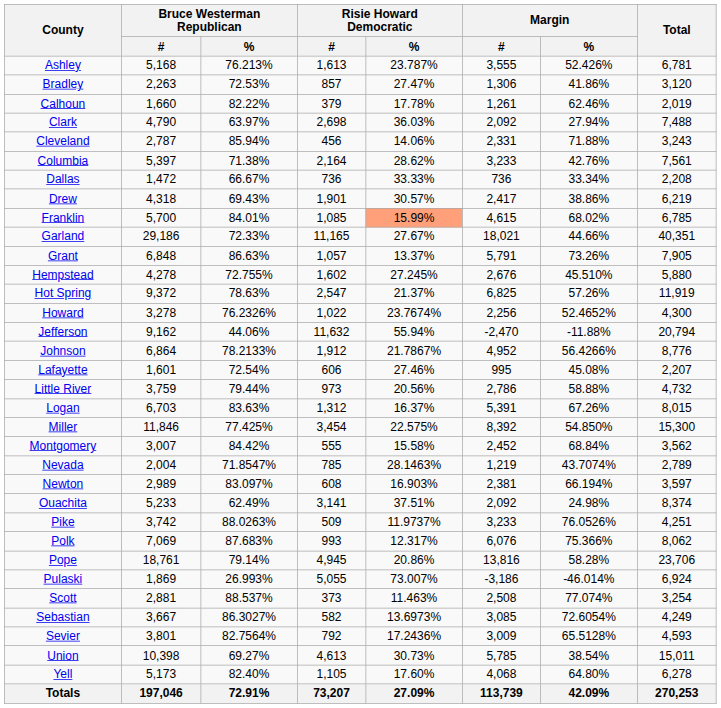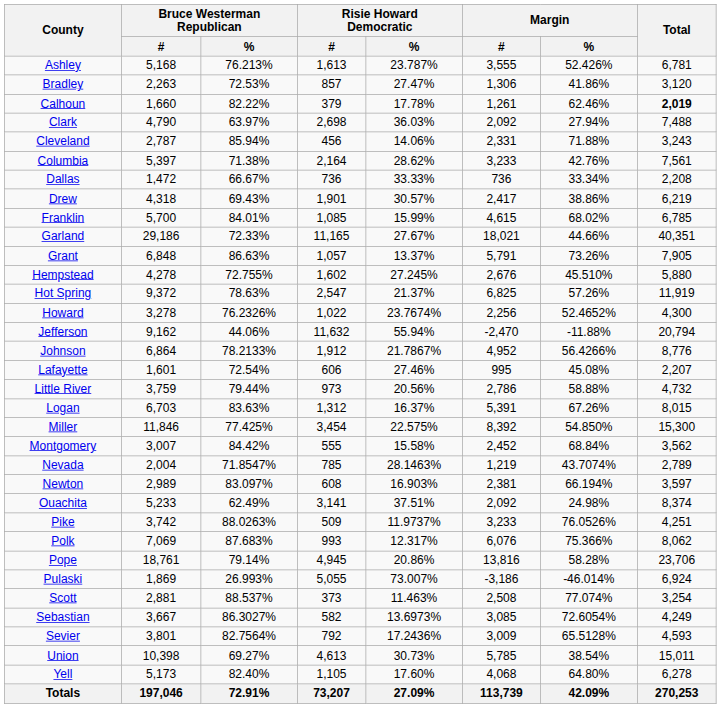Calhoun | Total: normal -> bold
Franklin | Risie Howard Democratic / %: lightsalmon background -> no background
